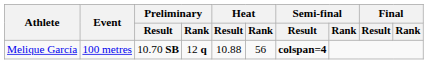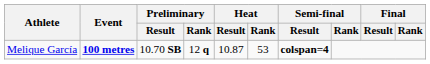Melique García | Event: normal -> bold
Melique García | Heat / Result: 10.88 -> 10.87
Melique García | Heat / Rank: 56 -> 53
